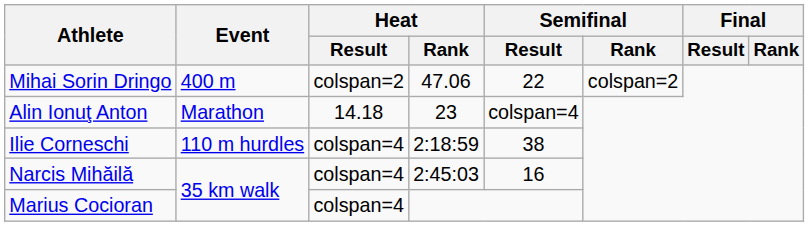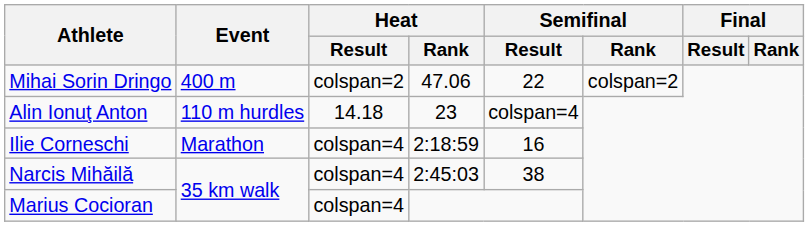Alin Ionuţ Anton | Event: Marathon -> 110 m hurdles
Ilie Corneschi | Event: 110 m hurdles -> Marathon
Ilie Corneschi | Semifinal / Result: 38 -> 16
Narcis Mihăilă | Semifinal / Result: 16 -> 38
